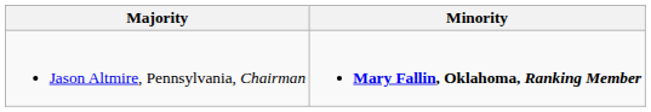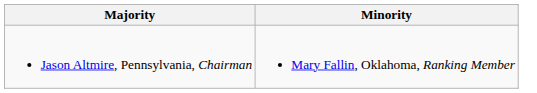Jason Altmire, Pennsylvania, Chairman | Minority: bold -> normal
